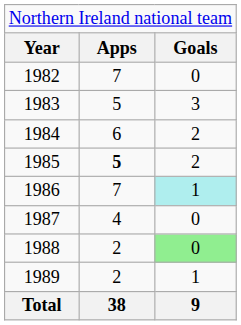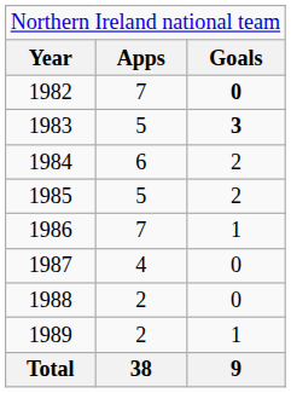1982 | column 3: normal -> bold
1983 | column 3: normal -> bold
1985 | column 2: bold -> normal
1986 | column 3: paleturquoise background -> no background
1988 | column 3: lightgreen background -> no background
